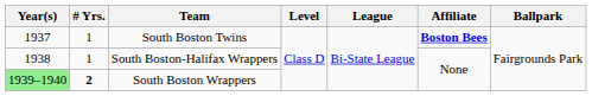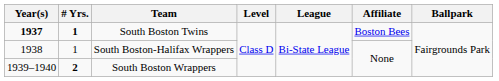South Boston Twins | Year(s): normal -> bold
South Boston Twins | # Yrs.: normal -> bold
South Boston Twins | Affiliate: bold -> normal
South Boston Wrappers | Year(s): lightgreen background -> no background
